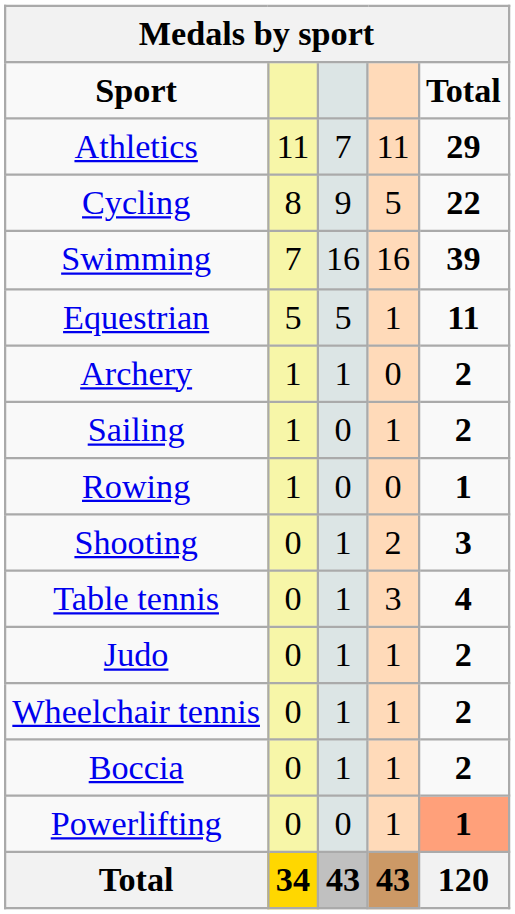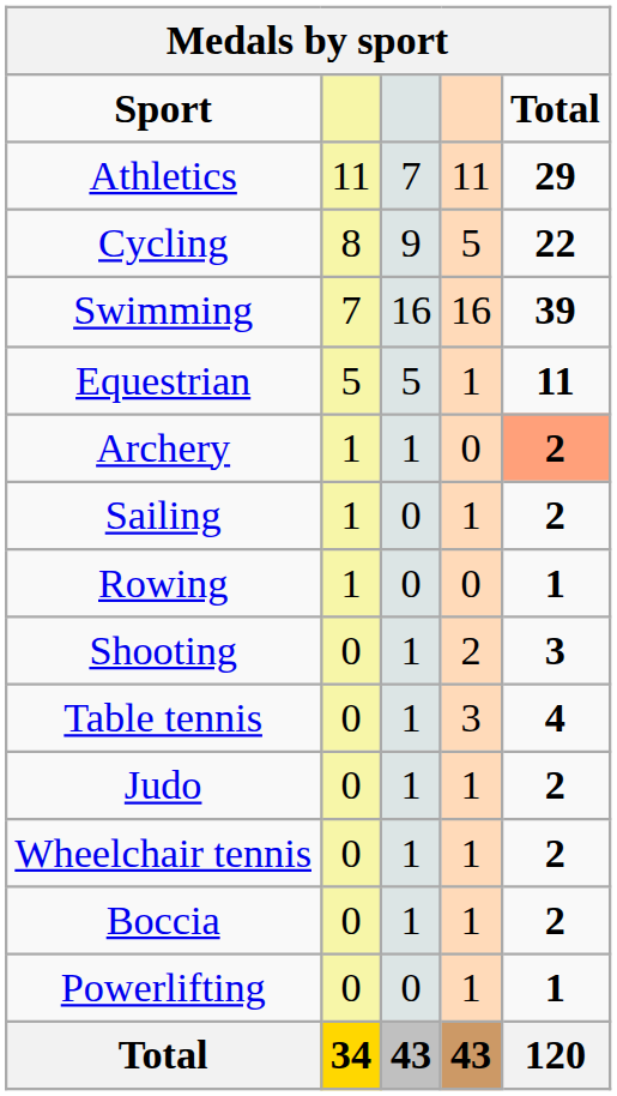Archery | Total: no background -> lightsalmon background
Powerlifting | Total: lightsalmon background -> no background
